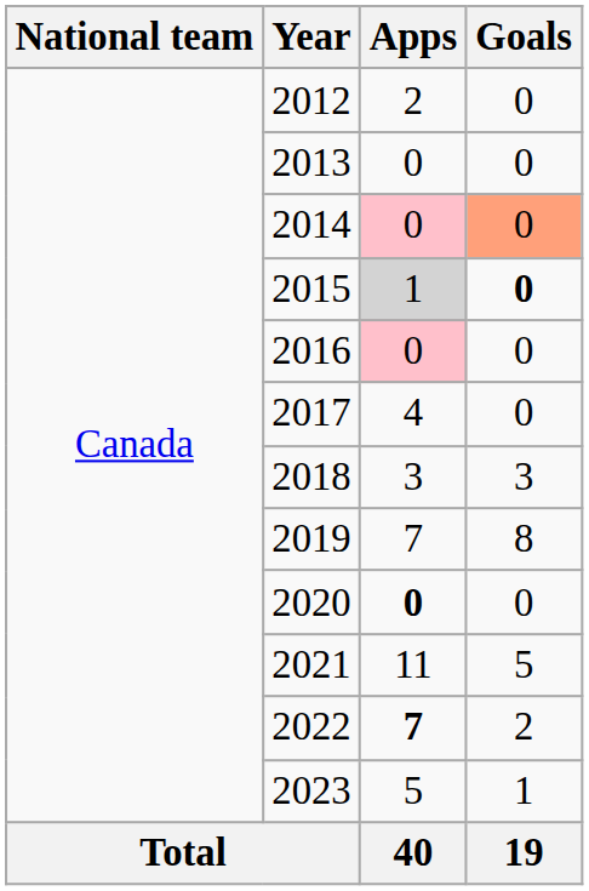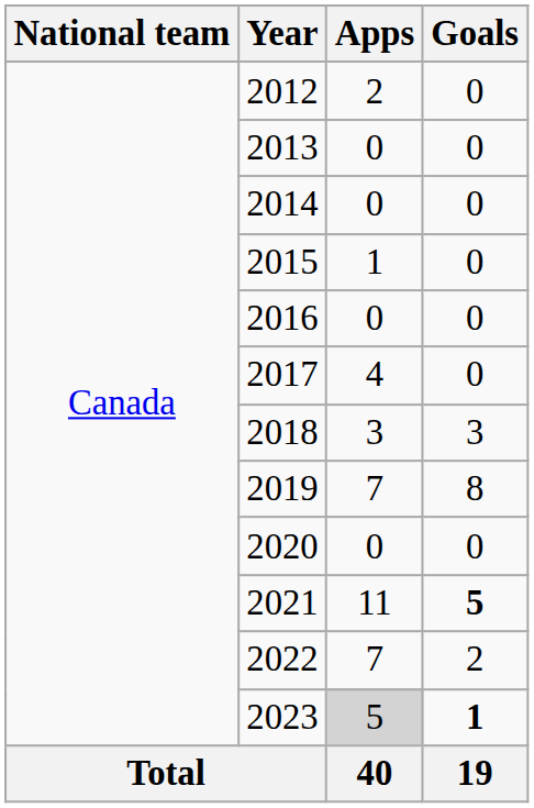2014 | Apps: pink background -> no background
2014 | Goals: lightsalmon background -> no background
2015 | Apps: lightgrey background -> no background
2015 | Goals: bold -> normal
2016 | Apps: pink background -> no background
2020 | Apps: bold -> normal
2021 | Goals: normal -> bold
2022 | Apps: bold -> normal
2023 | Apps: no background -> lightgrey background
2023 | Goals: normal -> bold
